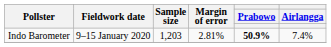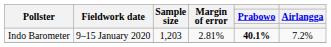Indo Barometer | Prabowo: 50.9% -> 40.1%
Indo Barometer | Airlangga: 7.4% -> 7.2%
